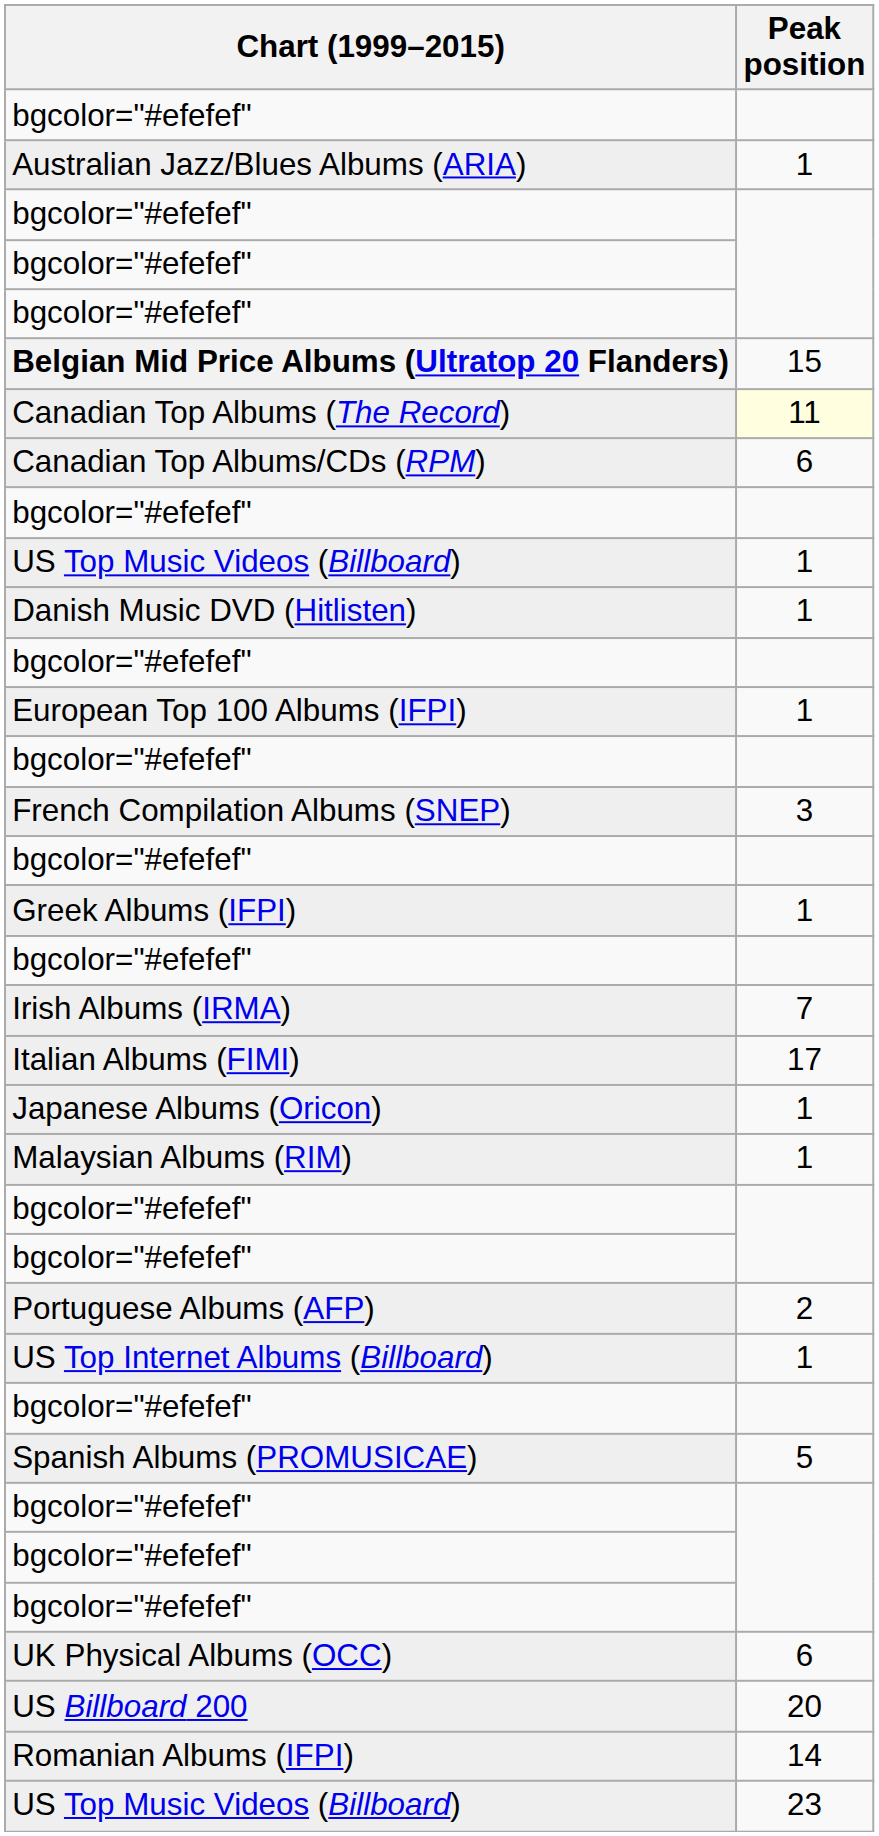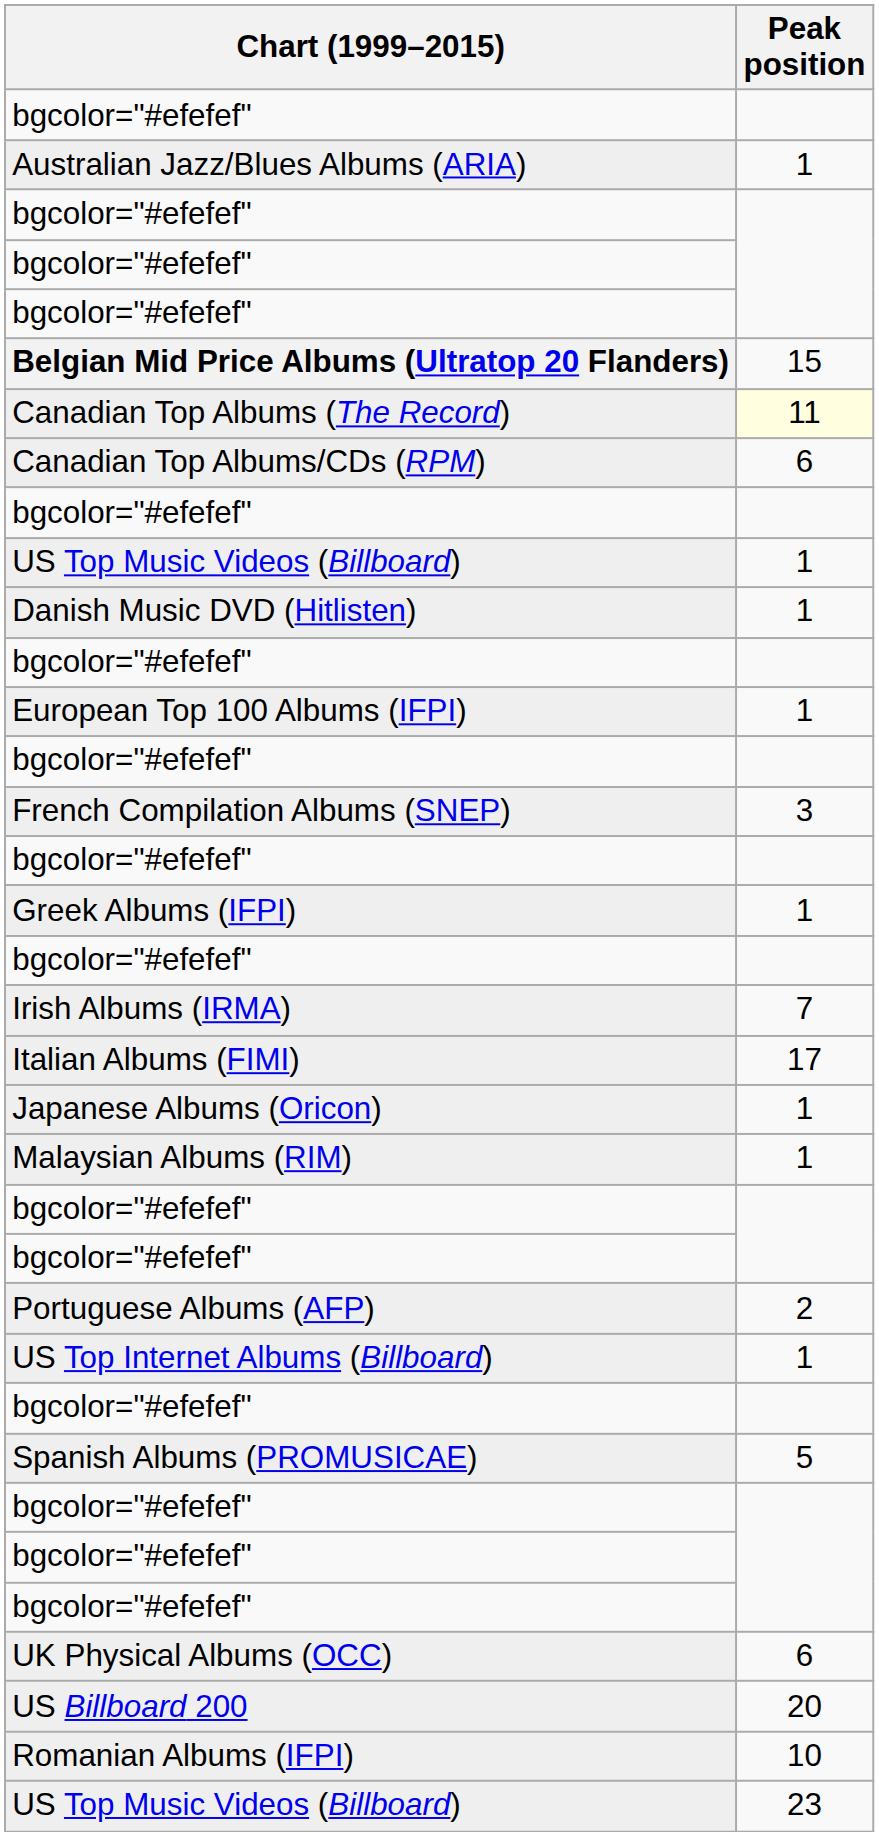row 35 | Peak position: 14 -> 10
